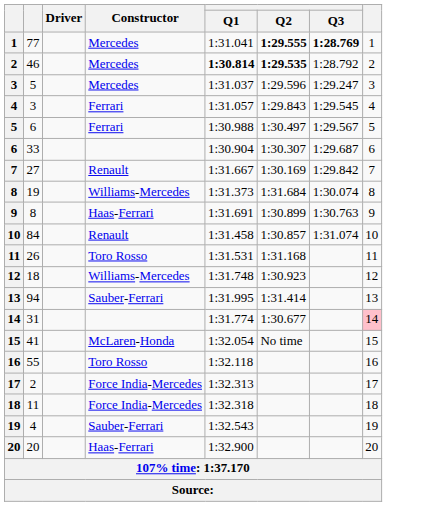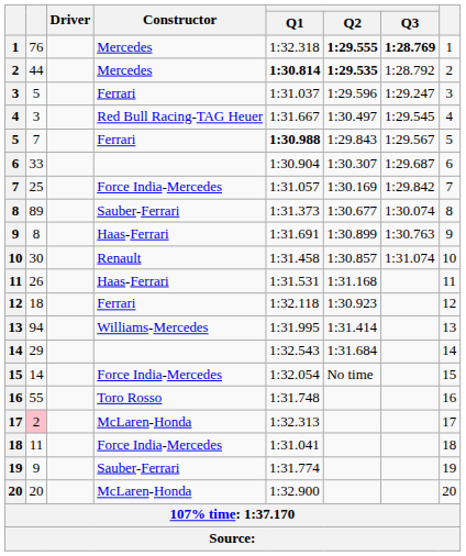row 3 | column 2: 77 -> 76
row 3 | Q1: 1:31.041 -> 1:32.318
row 4 | column 2: 46 -> 44
row 5 | Constructor: Mercedes -> Ferrari
row 6 | Constructor: Ferrari -> Red Bull Racing-TAG Heuer
row 6 | Q1: 1:31.057 -> 1:31.667
row 6 | Q2: 1:29.843 -> 1:30.497
row 7 | column 2: 6 -> 7
row 7 | Q1: normal -> bold
row 7 | Q2: 1:30.497 -> 1:29.843
row 9 | column 2: 27 -> 25
row 9 | Constructor: Renault -> Force India-Mercedes
row 9 | Q1: 1:31.667 -> 1:31.057
row 10 | column 2: 19 -> 89
row 10 | Constructor: Williams-Mercedes -> Sauber-Ferrari
row 10 | Q2: 1:31.684 -> 1:30.677
row 12 | column 2: 84 -> 30
row 13 | Constructor: Toro Rosso -> Haas-Ferrari
row 14 | Constructor: Williams-Mercedes -> Ferrari
row 14 | Q1: 1:31.748 -> 1:32.118
row 15 | Constructor: Sauber-Ferrari -> Williams-Mercedes
row 16 | column 2: 31 -> 29
row 16 | Q1: 1:31.774 -> 1:32.543
row 16 | Q2: 1:30.677 -> 1:31.684
row 16 | column 8: pink background -> no background
row 17 | column 2: 41 -> 14
row 17 | Constructor: McLaren-Honda -> Force India-Mercedes
row 18 | Q1: 1:32.118 -> 1:31.748
row 19 | column 2: no background -> pink background
row 19 | Constructor: Force India-Mercedes -> McLaren-Honda
row 20 | Q1: 1:32.318 -> 1:31.041
row 21 | column 2: 4 -> 9
row 21 | Q1: 1:32.543 -> 1:31.774
row 22 | Constructor: Haas-Ferrari -> McLaren-Honda
